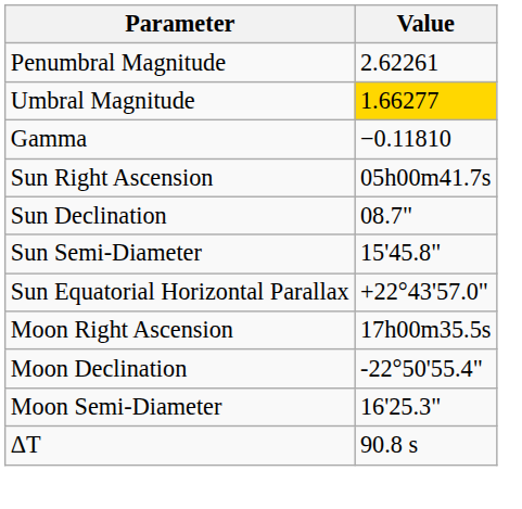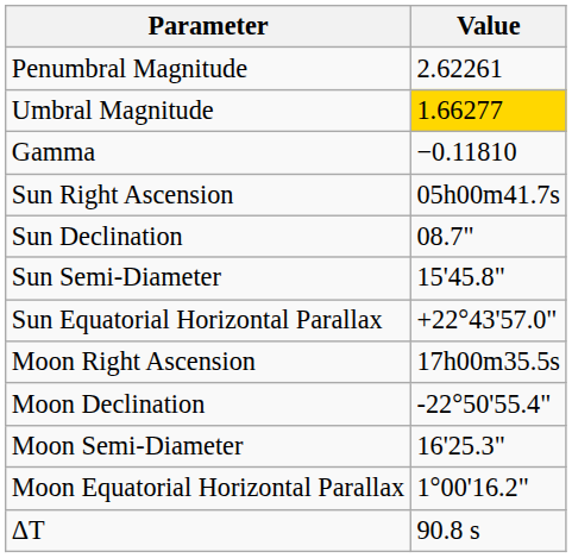+ row: Moon Equatorial Horizontal Parallax | 1°00'16.2"
